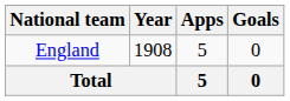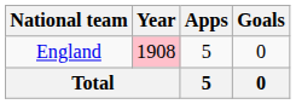England | Year: no background -> pink background
